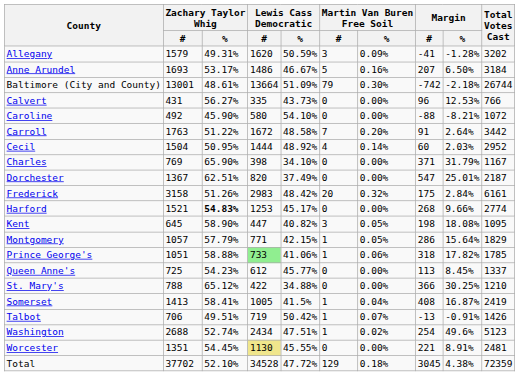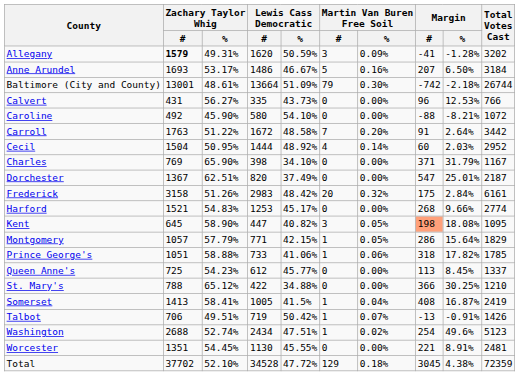Allegany | Zachary Taylor Whig / #: normal -> bold
Harford | Zachary Taylor Whig / %: bold -> normal
Kent | Margin / #: no background -> lightsalmon background
Prince George's | Lewis Cass Democratic / #: lightgreen background -> no background
Worcester | Lewis Cass Democratic / #: khaki background -> no background
